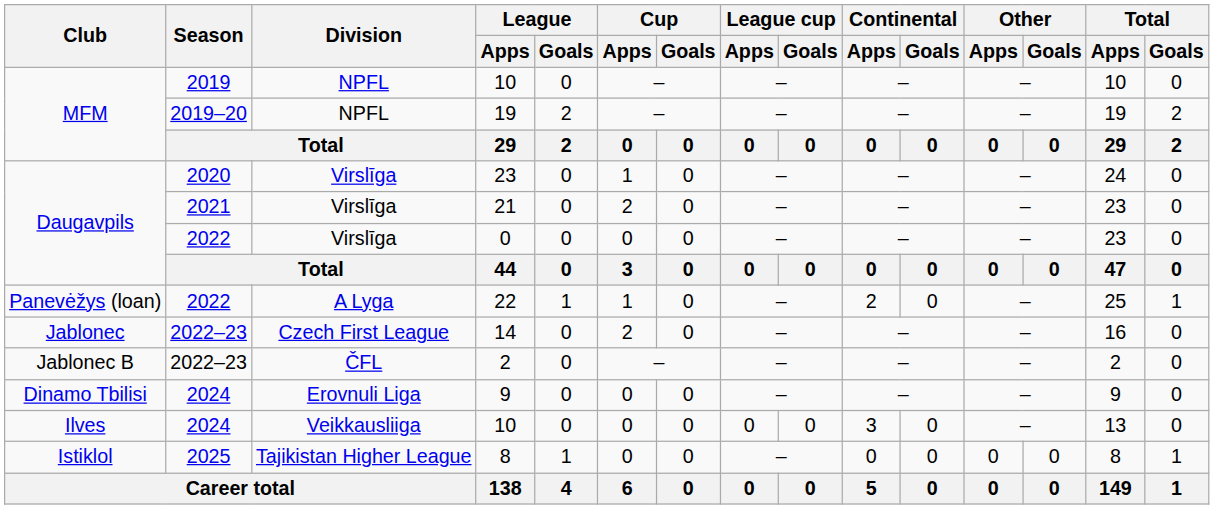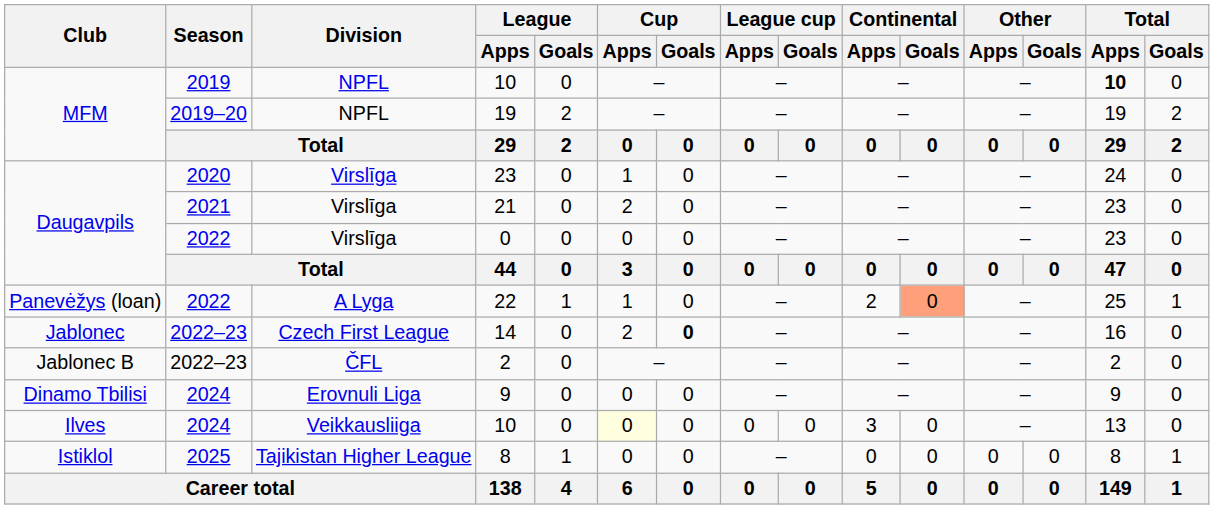MFM / 10 | Total / Apps: normal -> bold
22 | Continental / Goals: no background -> lightsalmon background
14 | Cup / Goals: normal -> bold
Ilves / 10 | Cup / Apps: no background -> lightyellow background
